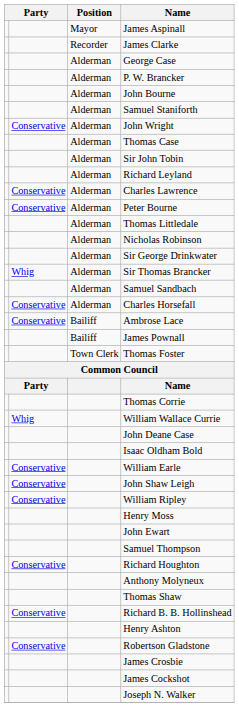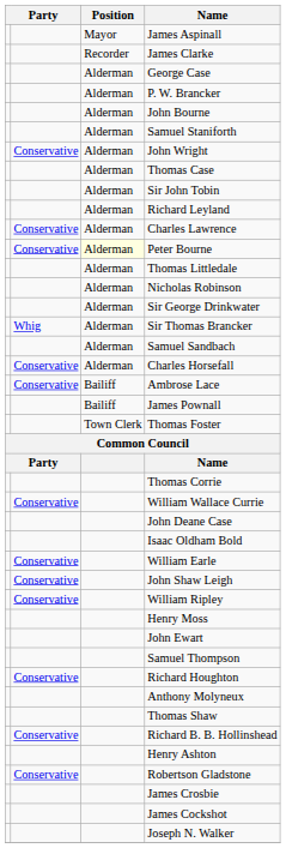Peter Bourne | Position: no background -> lightyellow background
William Wallace Currie | column 2: Whig -> Conservative
